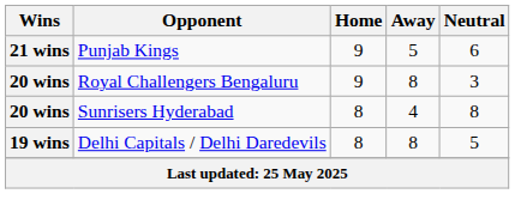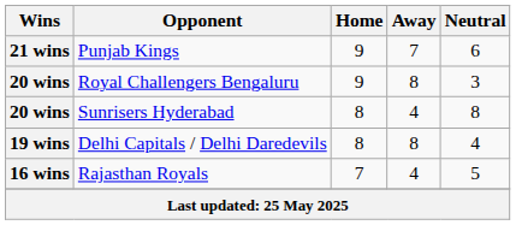Punjab Kings | Away: 5 -> 7
Delhi Capitals / Delhi Daredevils | Neutral: 5 -> 4
+ row: 16 wins | Rajasthan Royals | 7 | 4 | 5
